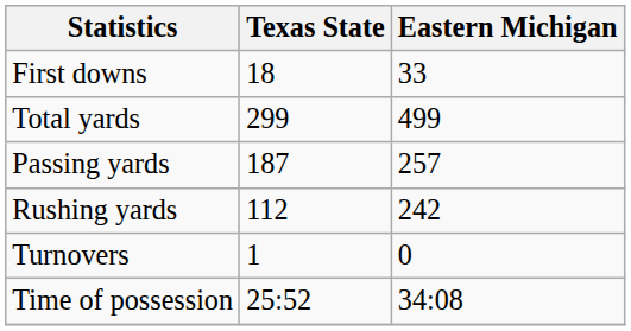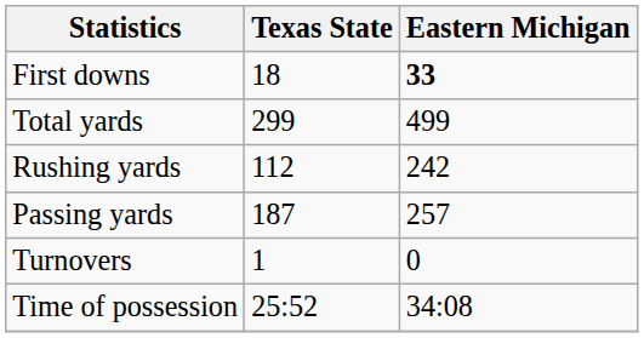First downs | Eastern Michigan: normal -> bold
rows swapped: Rushing yards <-> Passing yards
